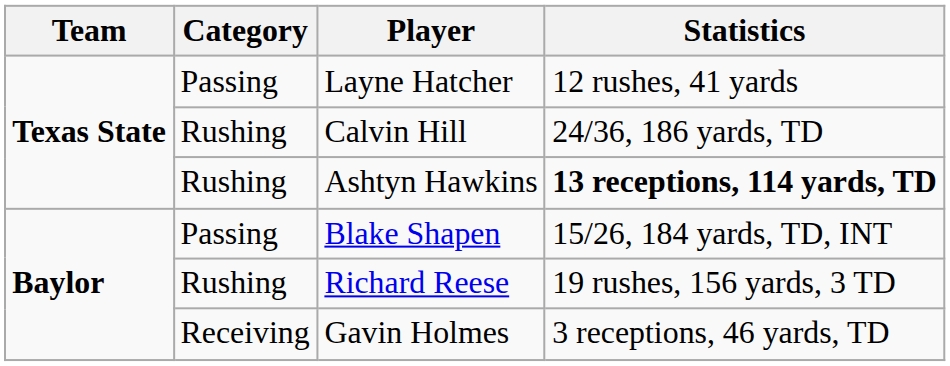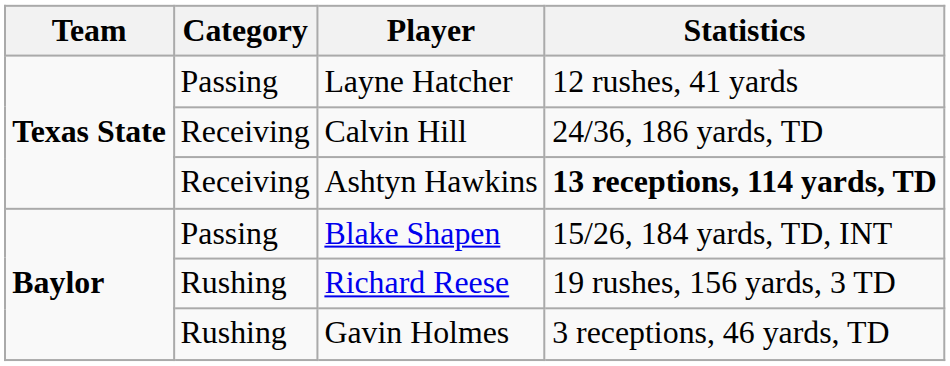Calvin Hill | Category: Rushing -> Receiving
Ashtyn Hawkins | Category: Rushing -> Receiving
Gavin Holmes | Category: Receiving -> Rushing
